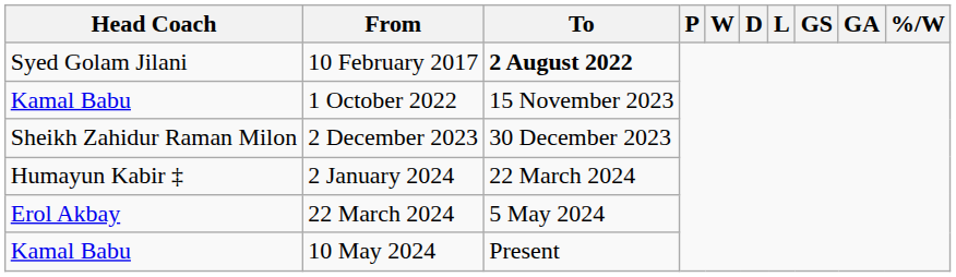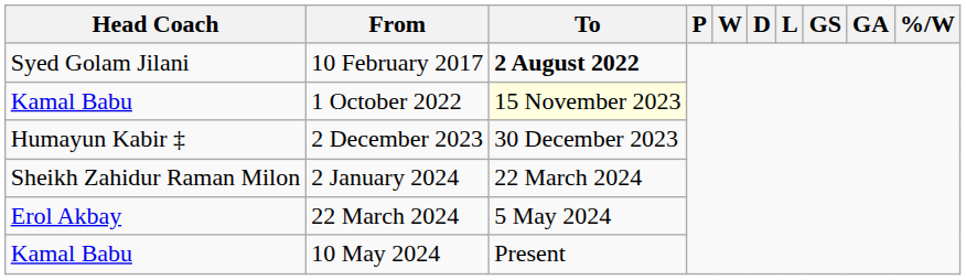1 October 2022 | To: no background -> lightyellow background
2 December 2023 | Head Coach: Sheikh Zahidur Raman Milon -> Humayun Kabir ‡
2 January 2024 | Head Coach: Humayun Kabir ‡ -> Sheikh Zahidur Raman Milon
